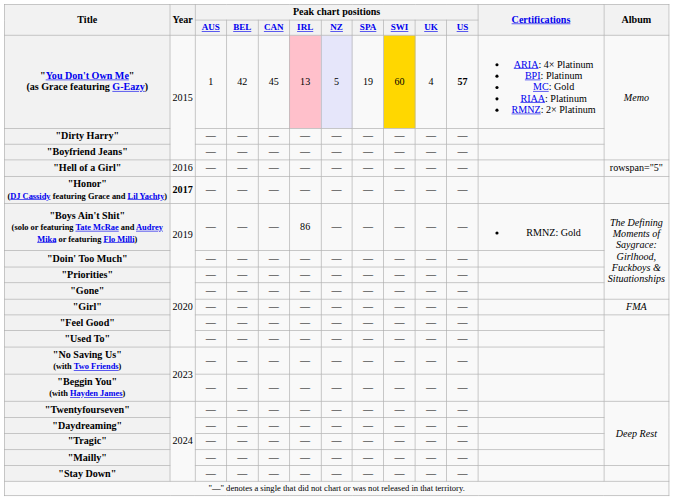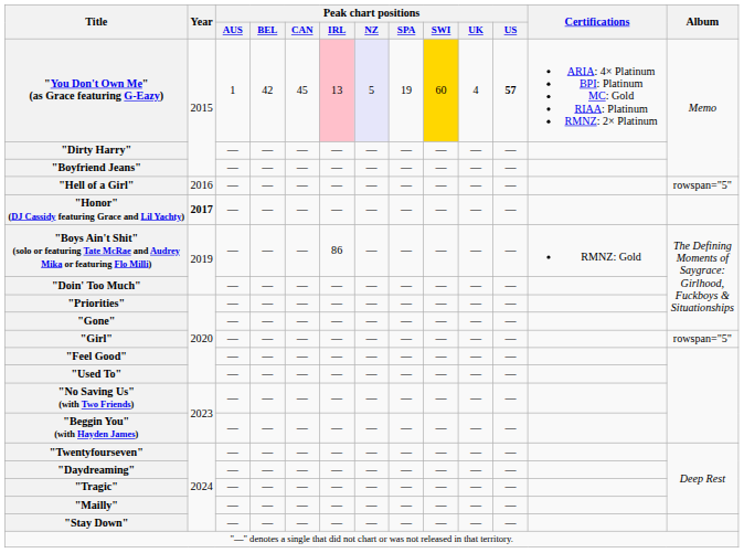"Girl" | Album: FMA -> rowspan="5"
